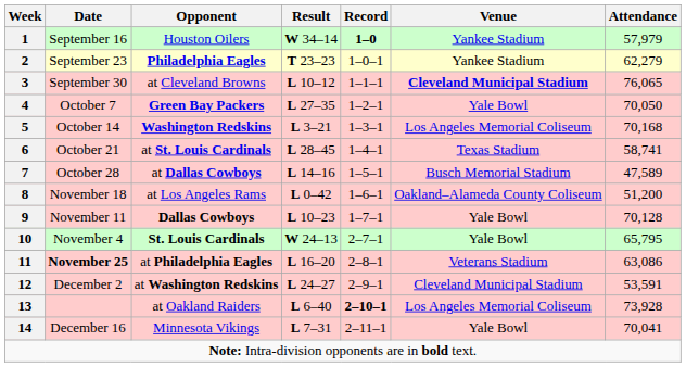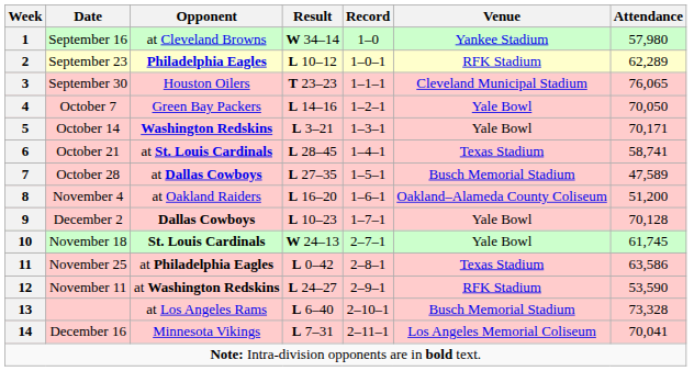1 | Opponent: Houston Oilers -> at Cleveland Browns
1 | Record: bold -> normal
1 | Attendance: 57,979 -> 57,980
2 | Result: T 23–23 -> L 10–12
2 | Venue: Yankee Stadium -> RFK Stadium
2 | Attendance: 62,279 -> 62,289
3 | Opponent: at Cleveland Browns -> Houston Oilers
3 | Result: L 10–12 -> T 23–23
3 | Venue: bold -> normal
4 | Opponent: bold -> normal
4 | Result: L 27–35 -> L 14–16
5 | Venue: Los Angeles Memorial Coliseum -> Yale Bowl
5 | Attendance: 70,168 -> 70,171
7 | Result: L 14–16 -> L 27–35
8 | Date: November 18 -> November 4
8 | Opponent: at Los Angeles Rams -> at Oakland Raiders
8 | Result: L 0–42 -> L 16–20
9 | Date: November 11 -> December 2
10 | Date: November 4 -> November 18
10 | Attendance: 65,795 -> 61,745
11 | Date: bold -> normal
11 | Result: L 16–20 -> L 0–42
11 | Venue: Veterans Stadium -> Texas Stadium
11 | Attendance: 63,086 -> 63,586
12 | Date: December 2 -> November 11
12 | Venue: Cleveland Municipal Stadium -> RFK Stadium
12 | Attendance: 53,591 -> 53,590
13 | Opponent: at Oakland Raiders -> at Los Angeles Rams
13 | Record: bold -> normal
13 | Venue: Los Angeles Memorial Coliseum -> Busch Memorial Stadium
13 | Attendance: 73,928 -> 73,328
14 | Venue: Yale Bowl -> Los Angeles Memorial Coliseum
